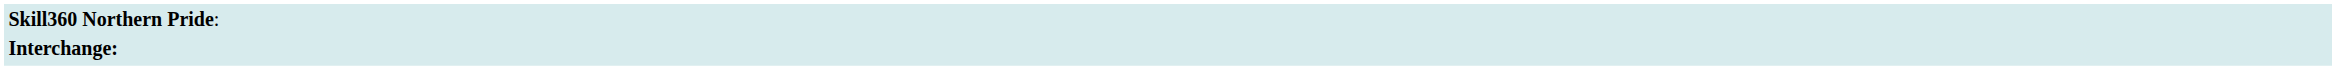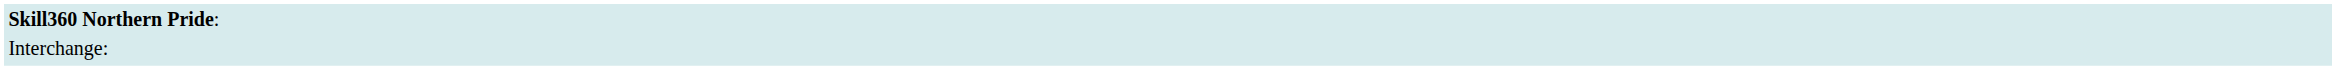row 2 | column 1: bold -> normal
